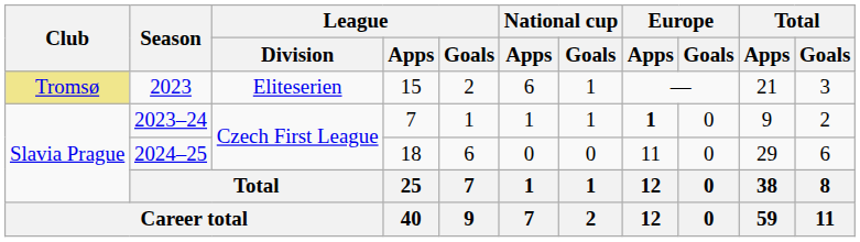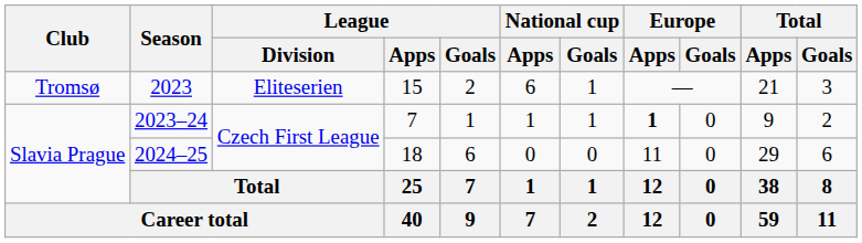2023 | Club: khaki background -> no background
